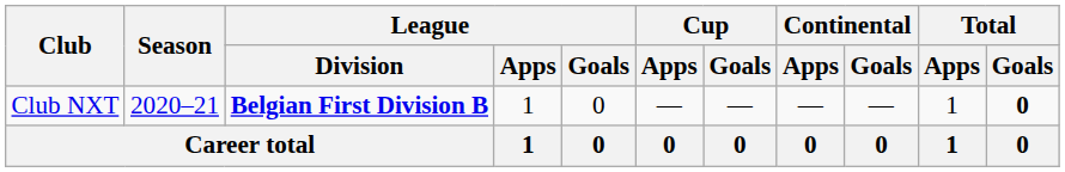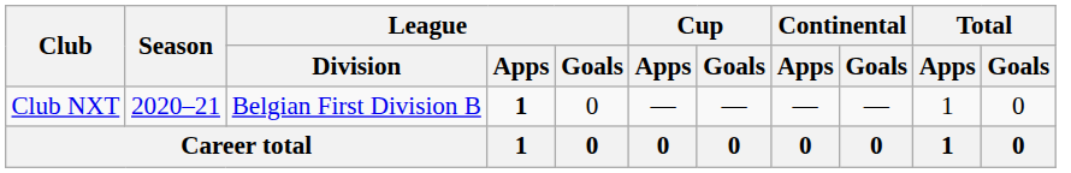Club NXT | League / Division: bold -> normal
Club NXT | League / Apps: normal -> bold
Club NXT | Total / Goals: bold -> normal
